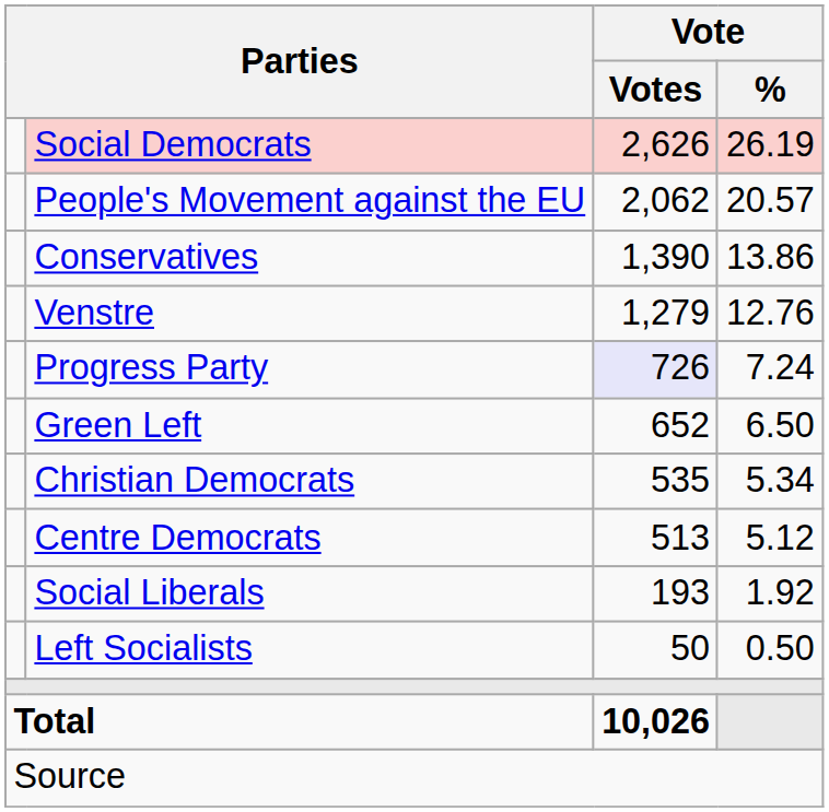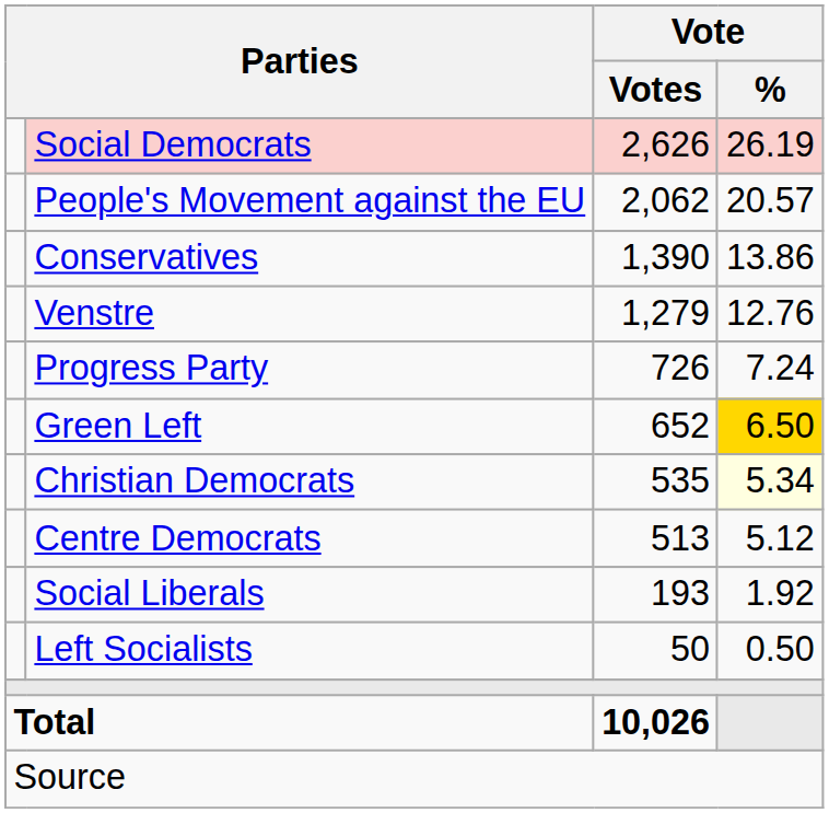Progress Party | Vote / Votes: lavender background -> no background
Green Left | Vote / %: no background -> gold background
Christian Democrats | Vote / %: no background -> lightyellow background
